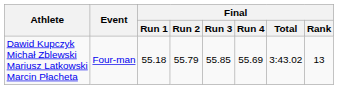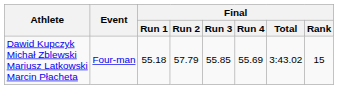row 3 | Final / Run 2: 55.79 -> 57.79
row 3 | Final / Rank: 13 -> 15
